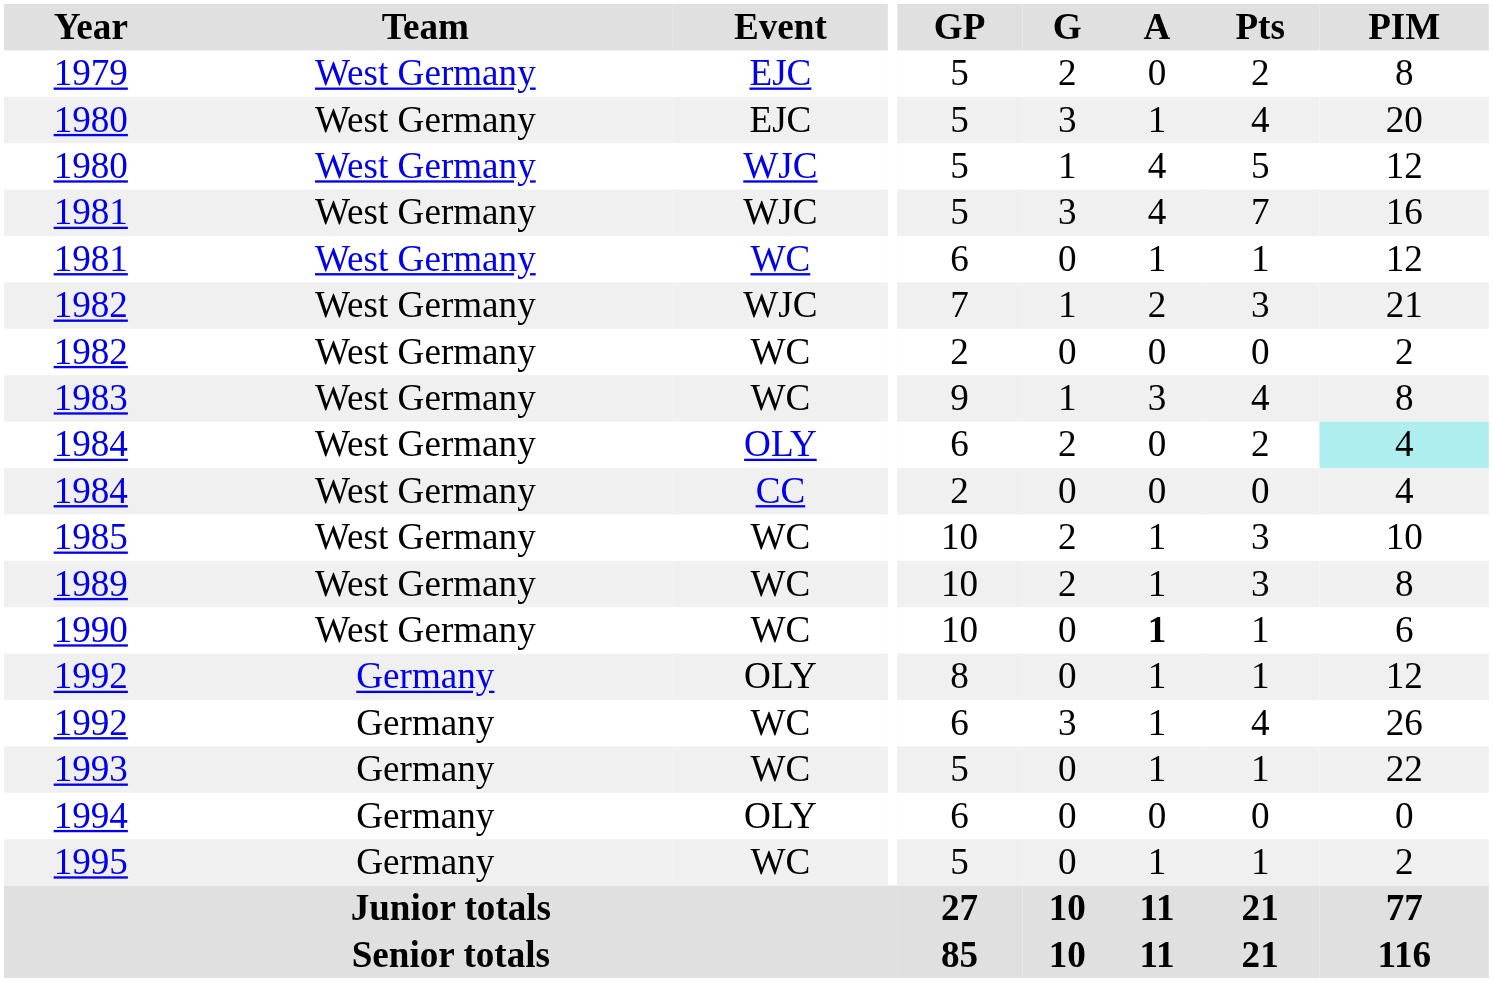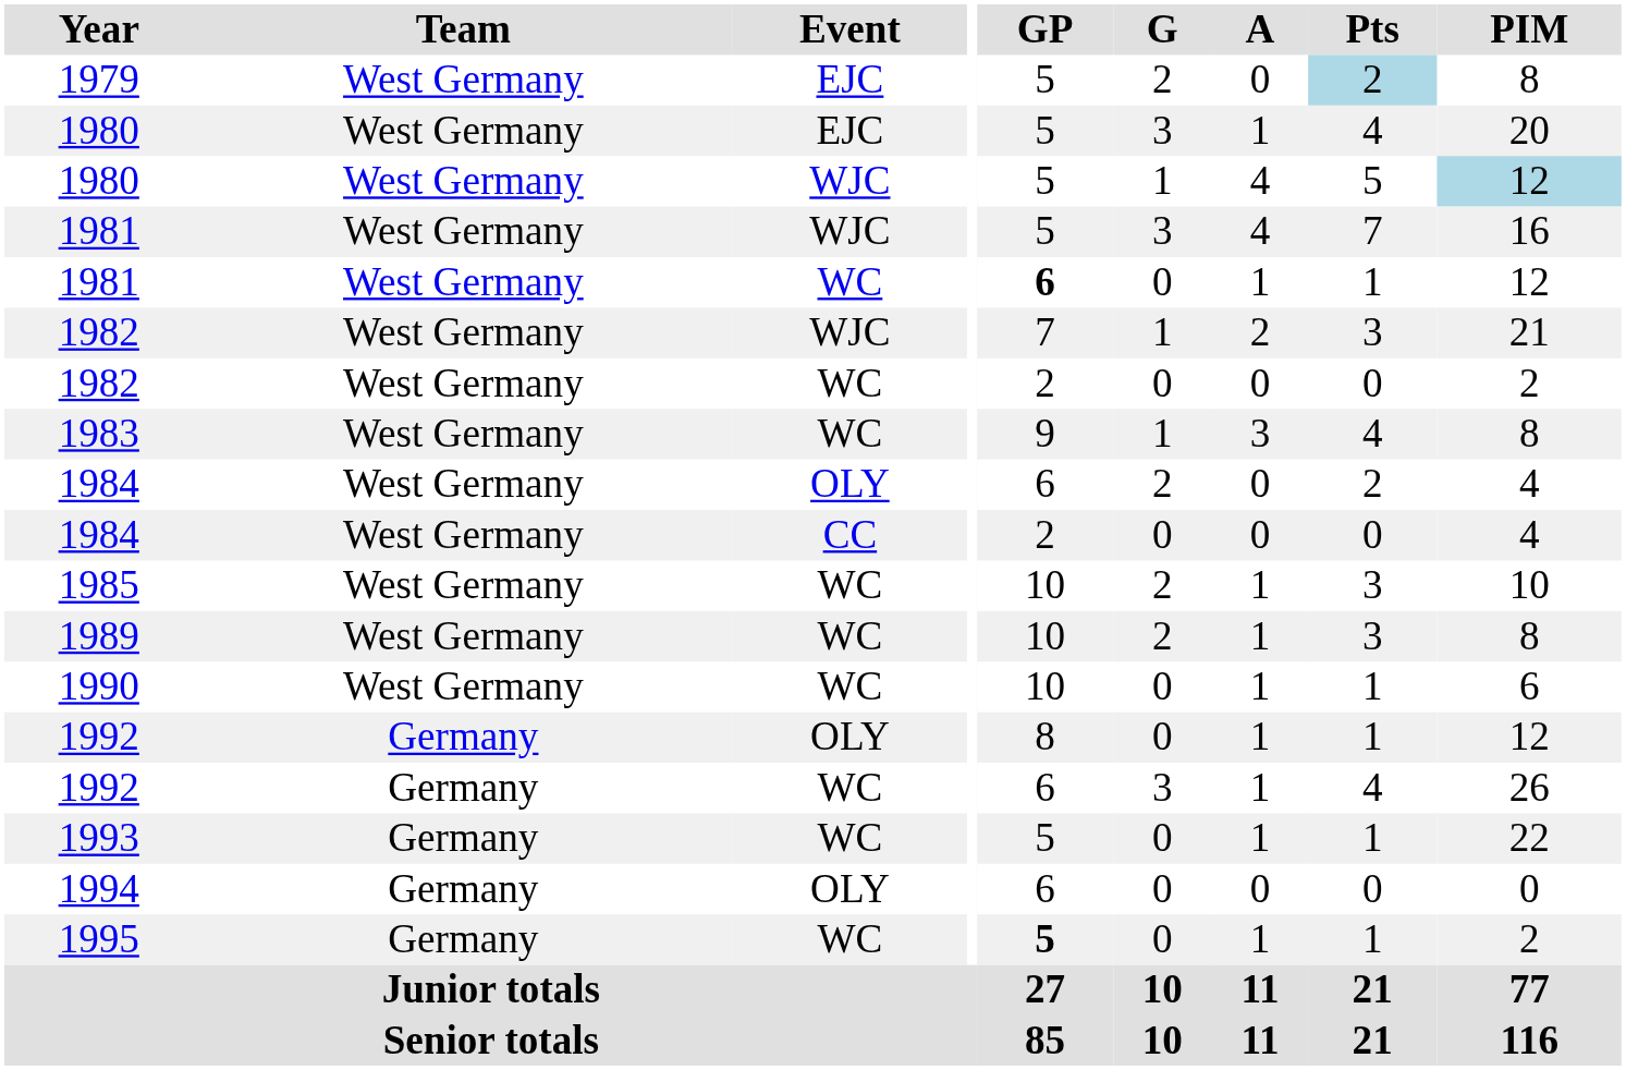1979 | Pts: no background -> lightblue background
1980 / WJC | PIM: no background -> lightblue background
1981 / WC | GP: normal -> bold
1984 / OLY | PIM: paleturquoise background -> no background
1990 | A: bold -> normal
1995 | GP: normal -> bold
